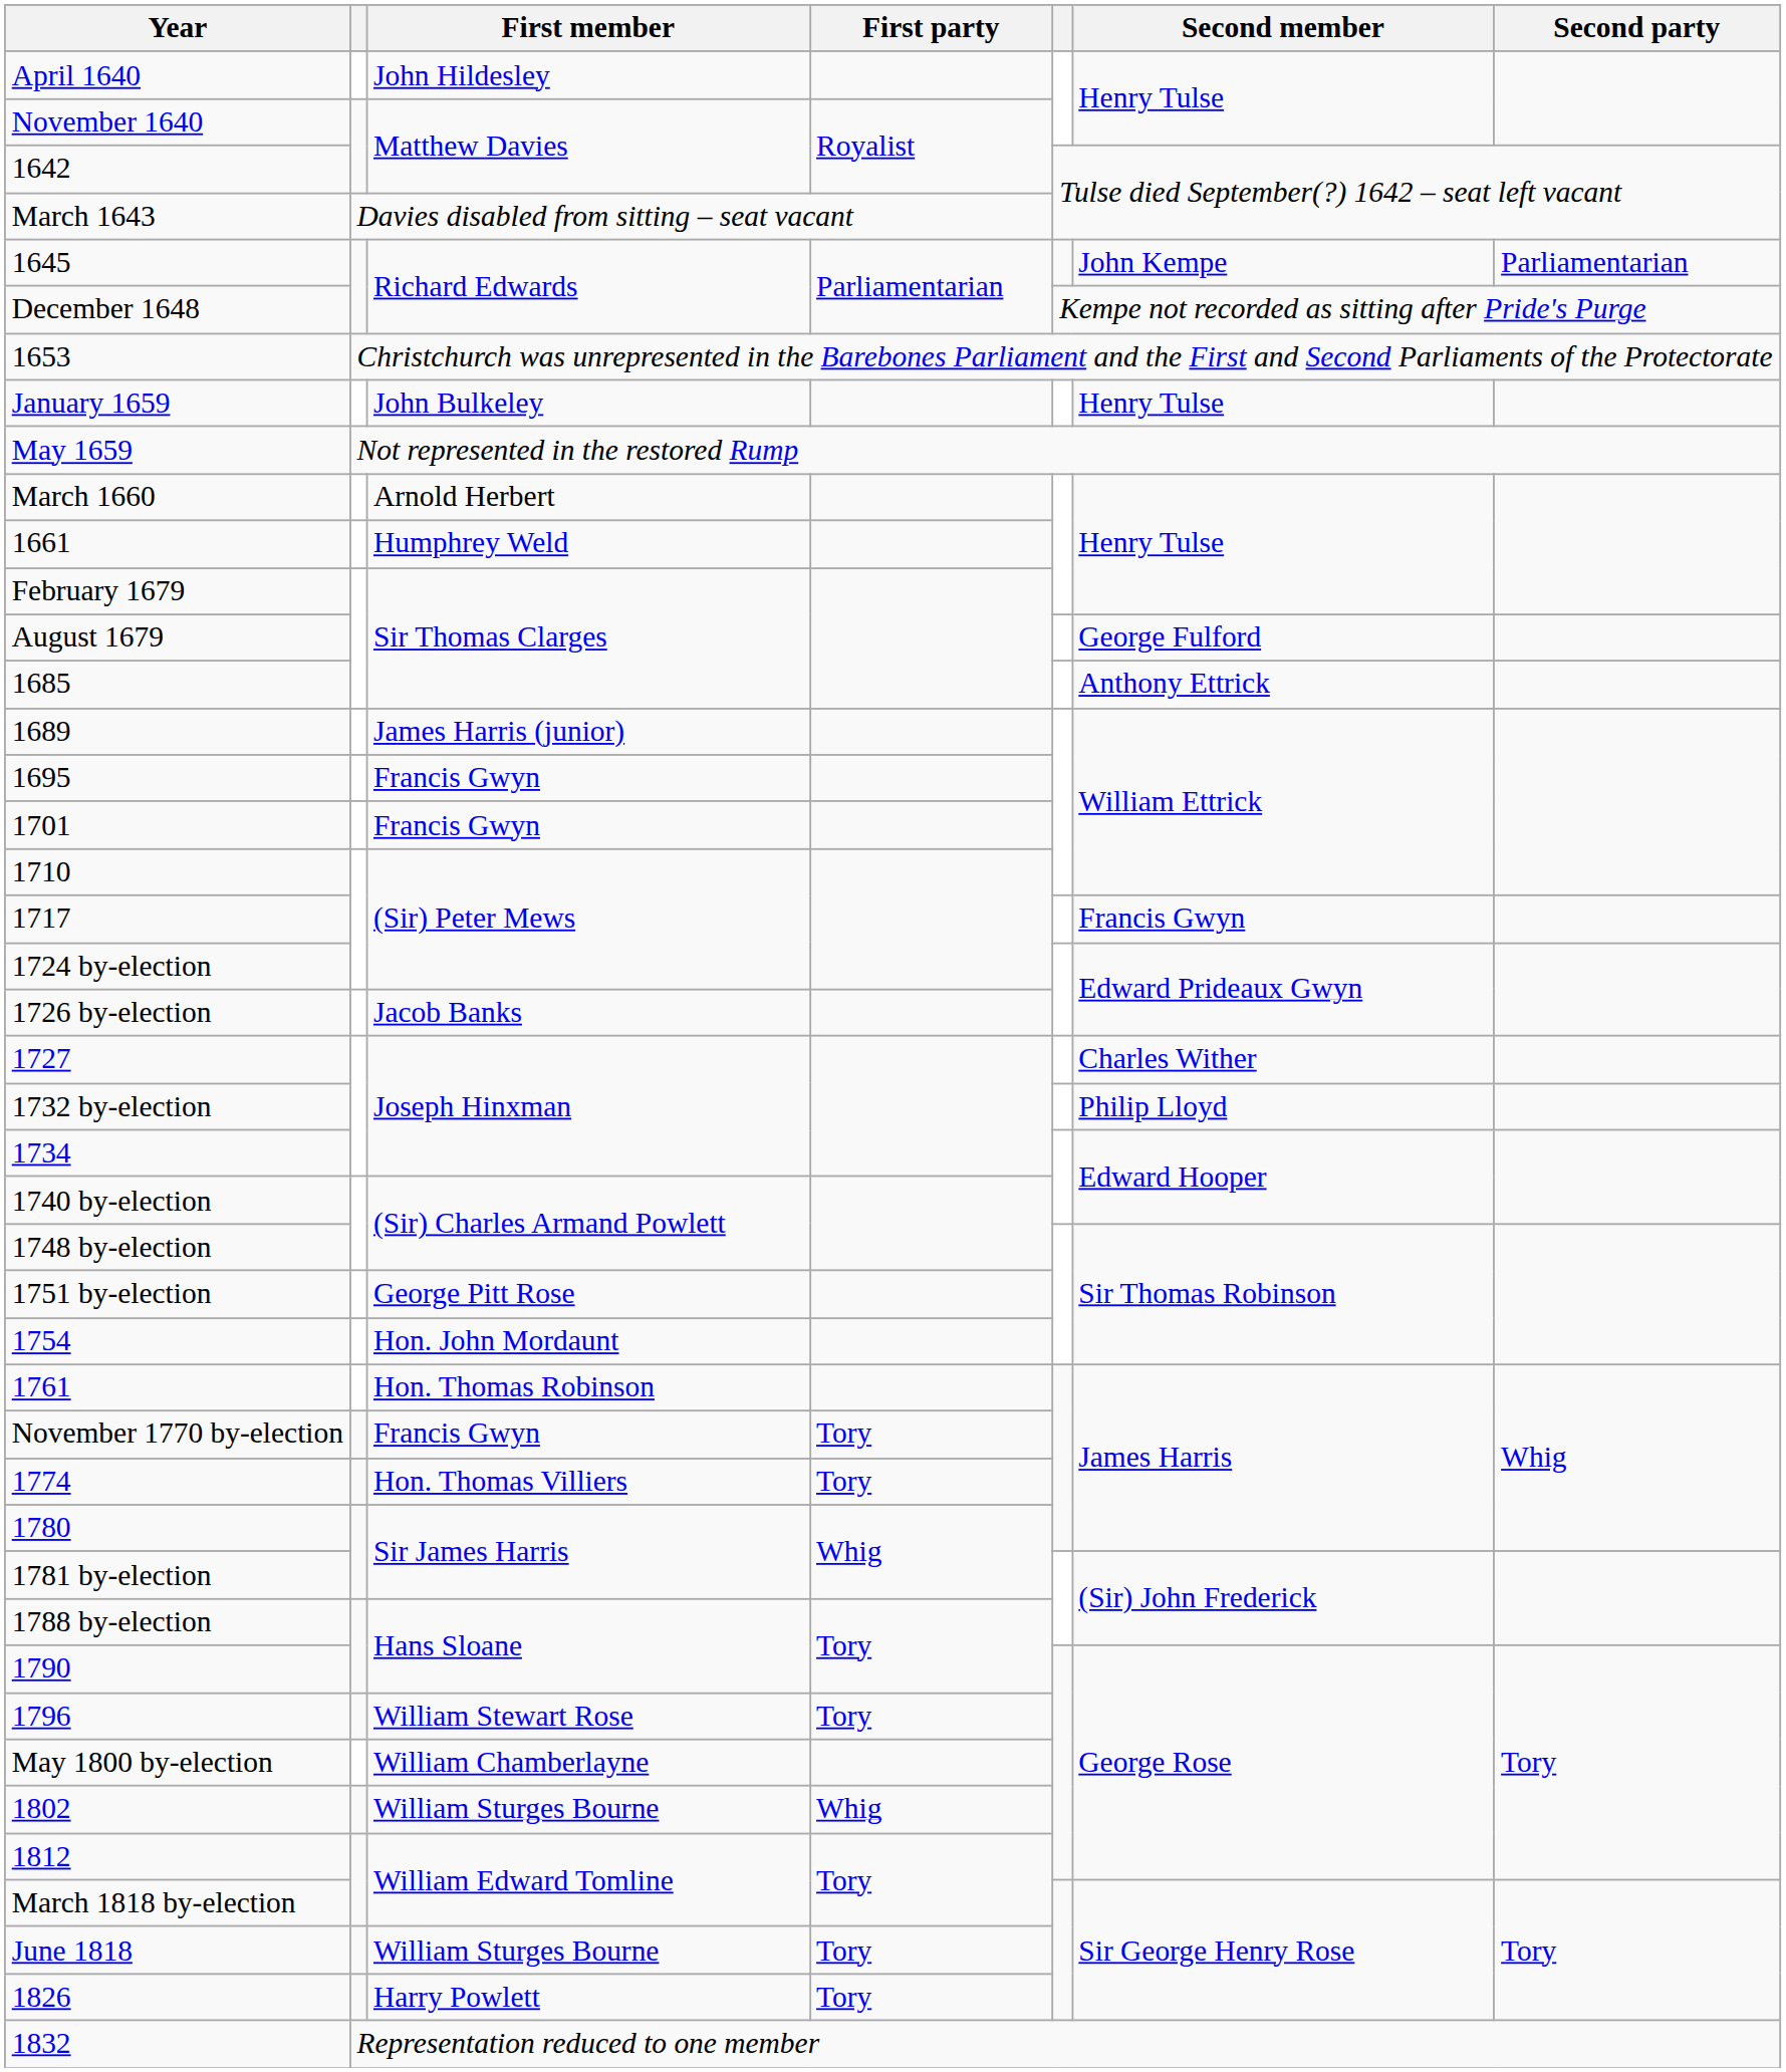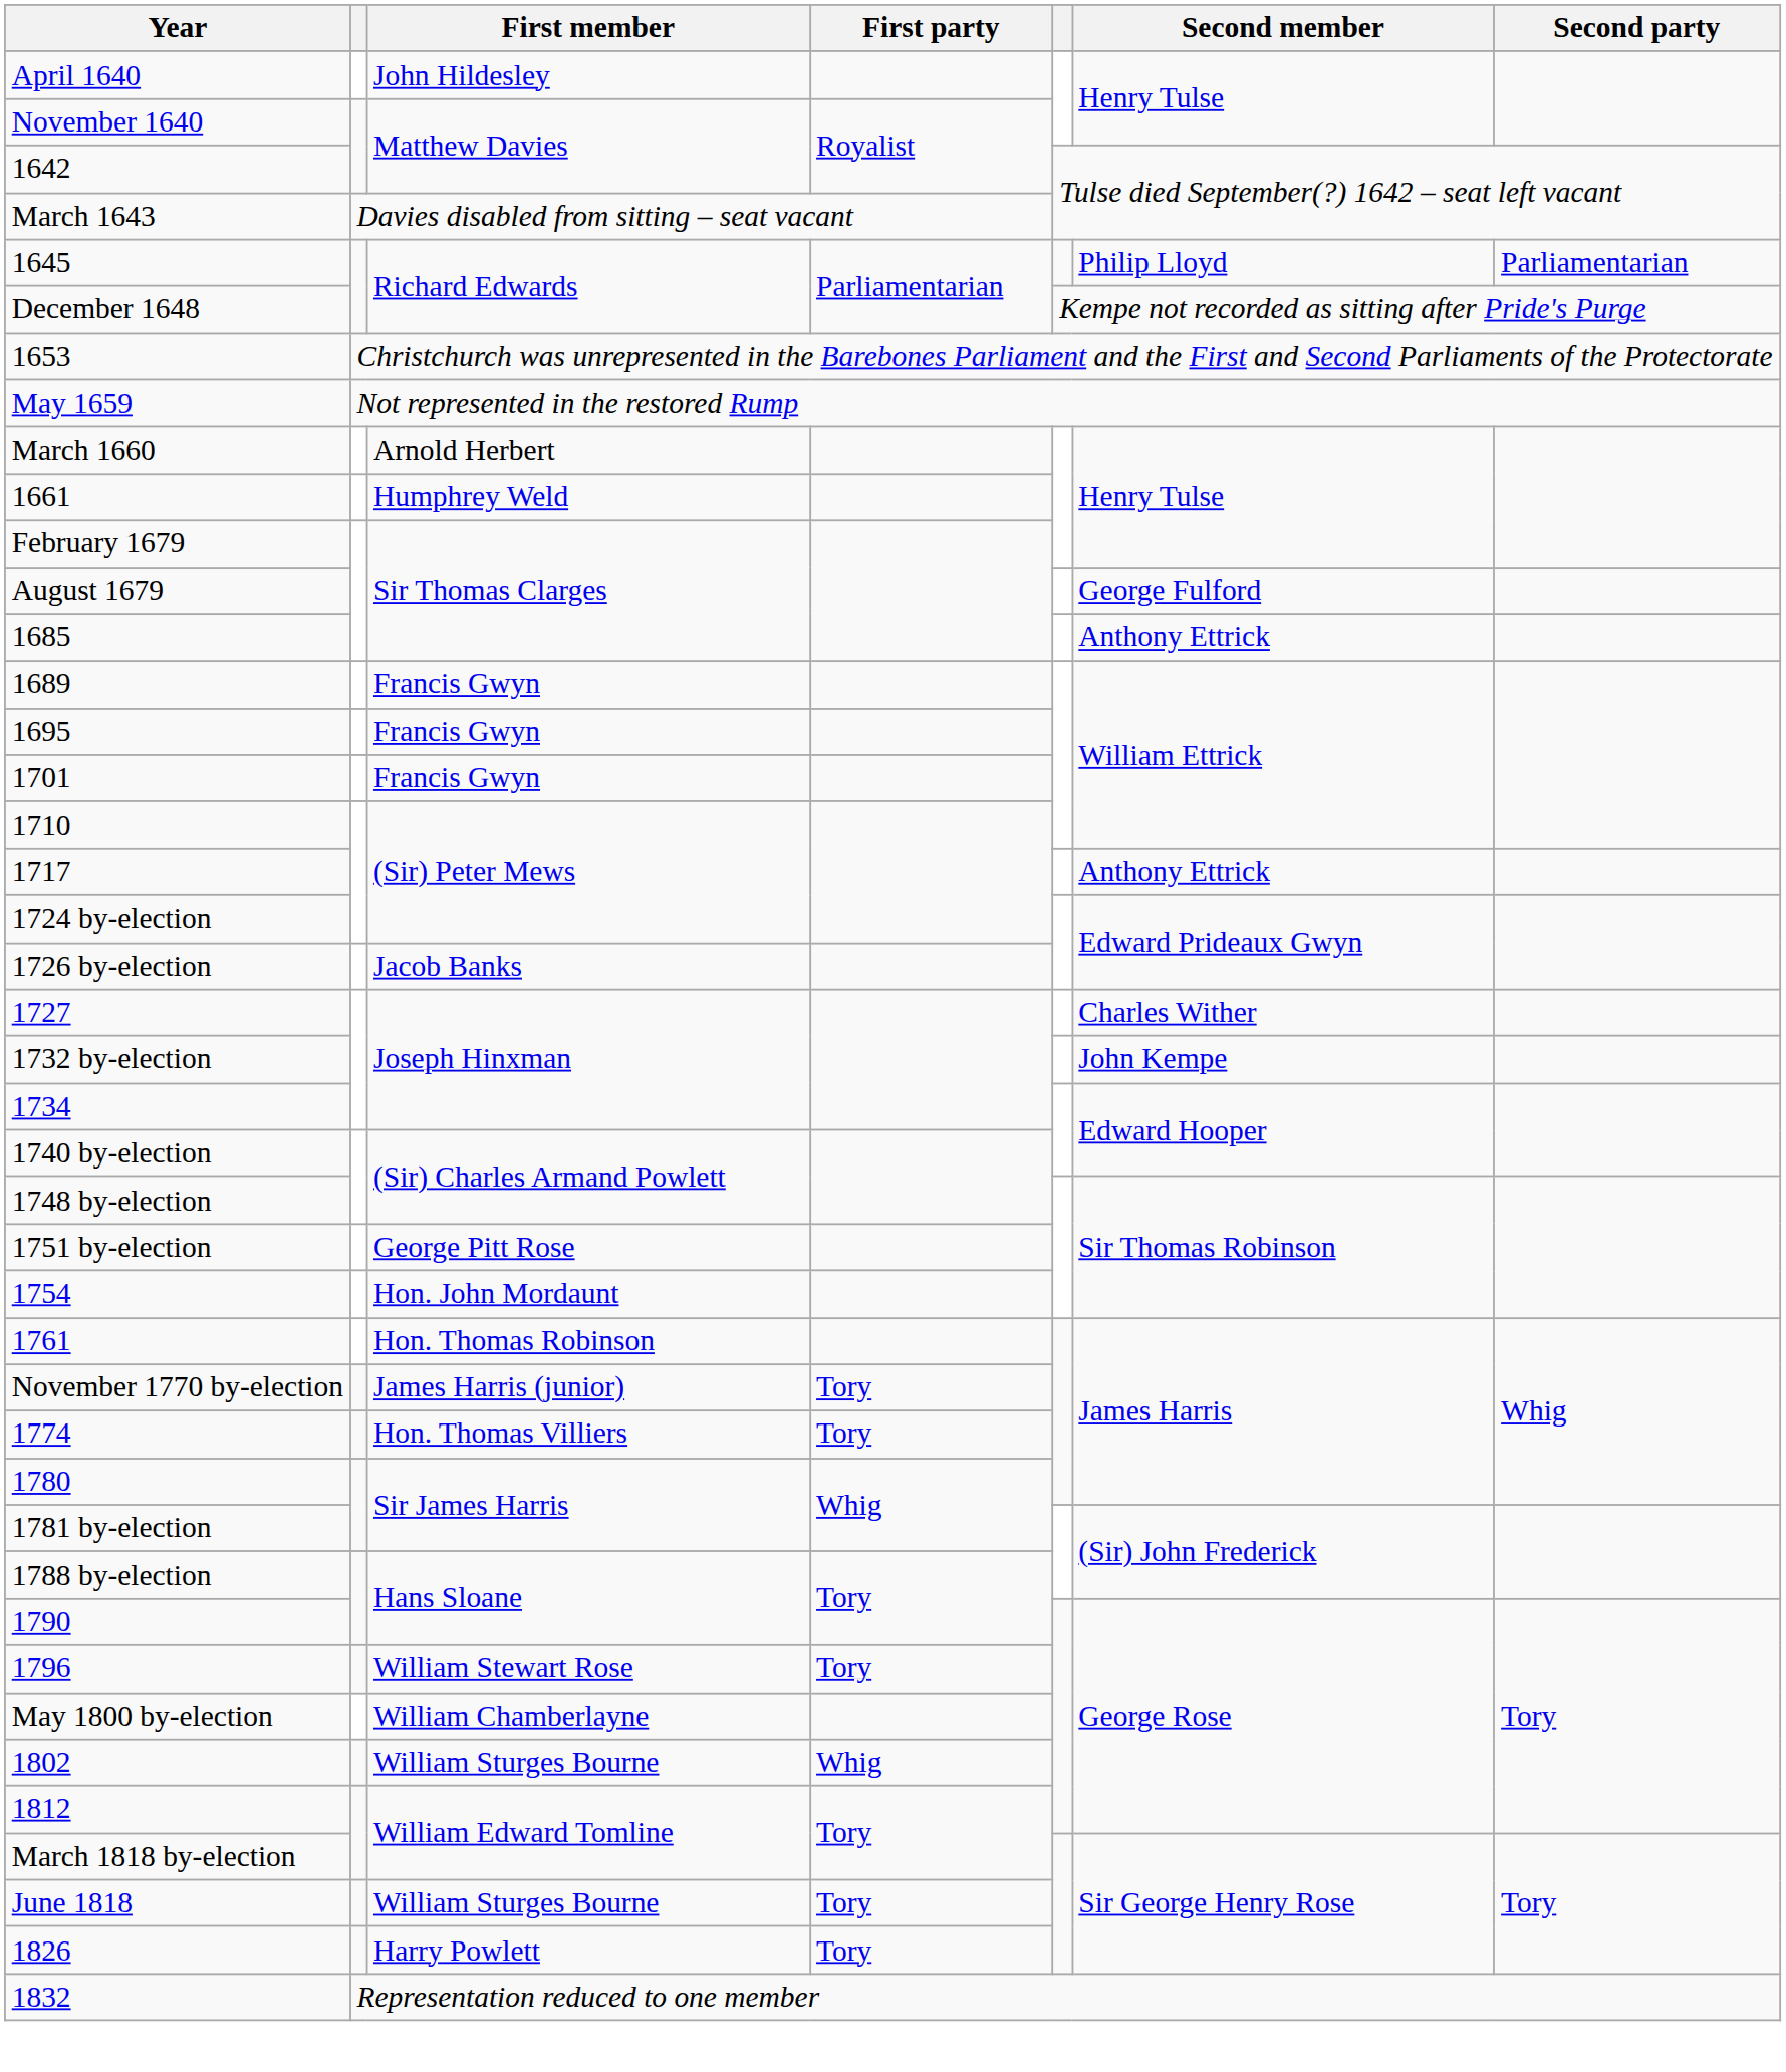1645 | Second member: John Kempe -> Philip Lloyd
- row: January 1659 | John Bulkeley | Henry Tulse
1689 | First member: James Harris (junior) -> Francis Gwyn
1717 | Second member: Francis Gwyn -> Anthony Ettrick
1732 by-election | Second member: Philip Lloyd -> John Kempe
November 1770 by-election | First member: Francis Gwyn -> James Harris (junior)
